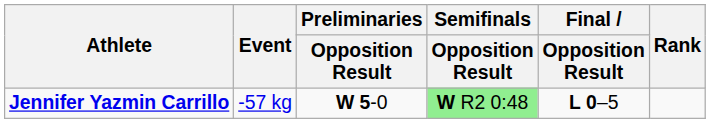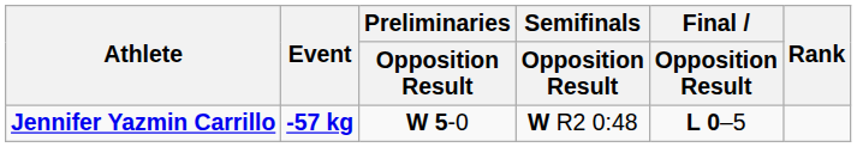Jennifer Yazmin Carrillo | Event: normal -> bold
Jennifer Yazmin Carrillo | Semifinals / Opposition Result: lightgreen background -> no background
